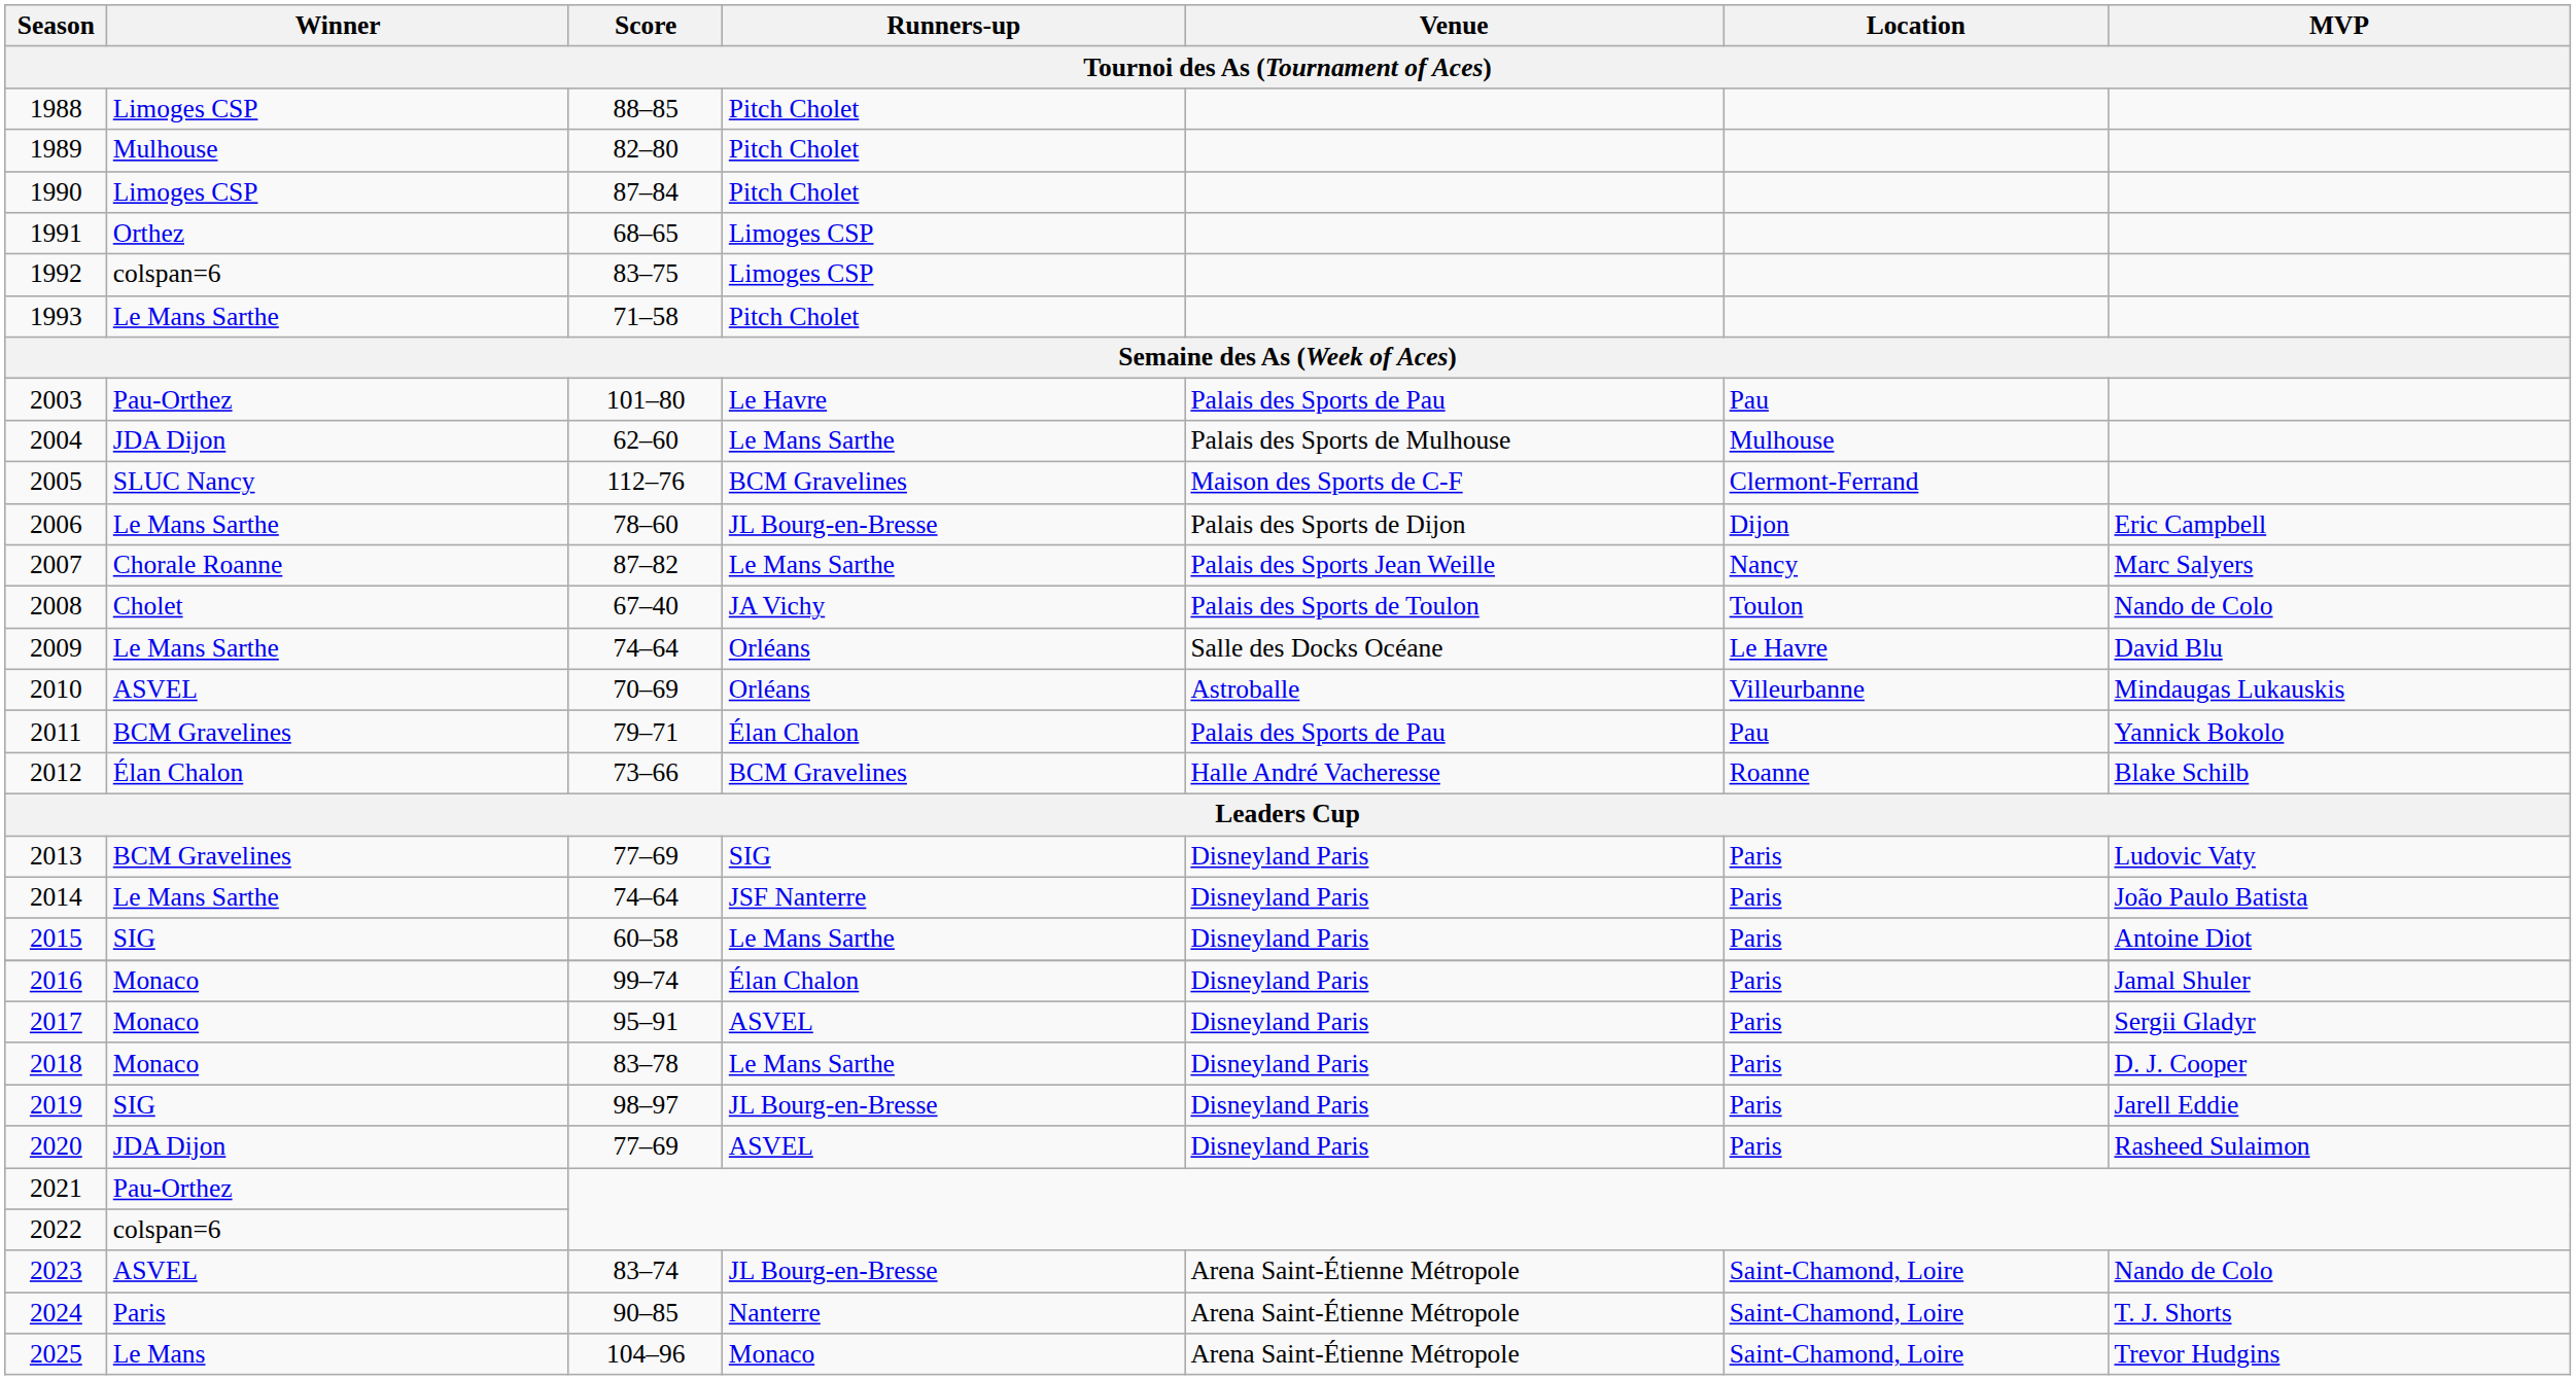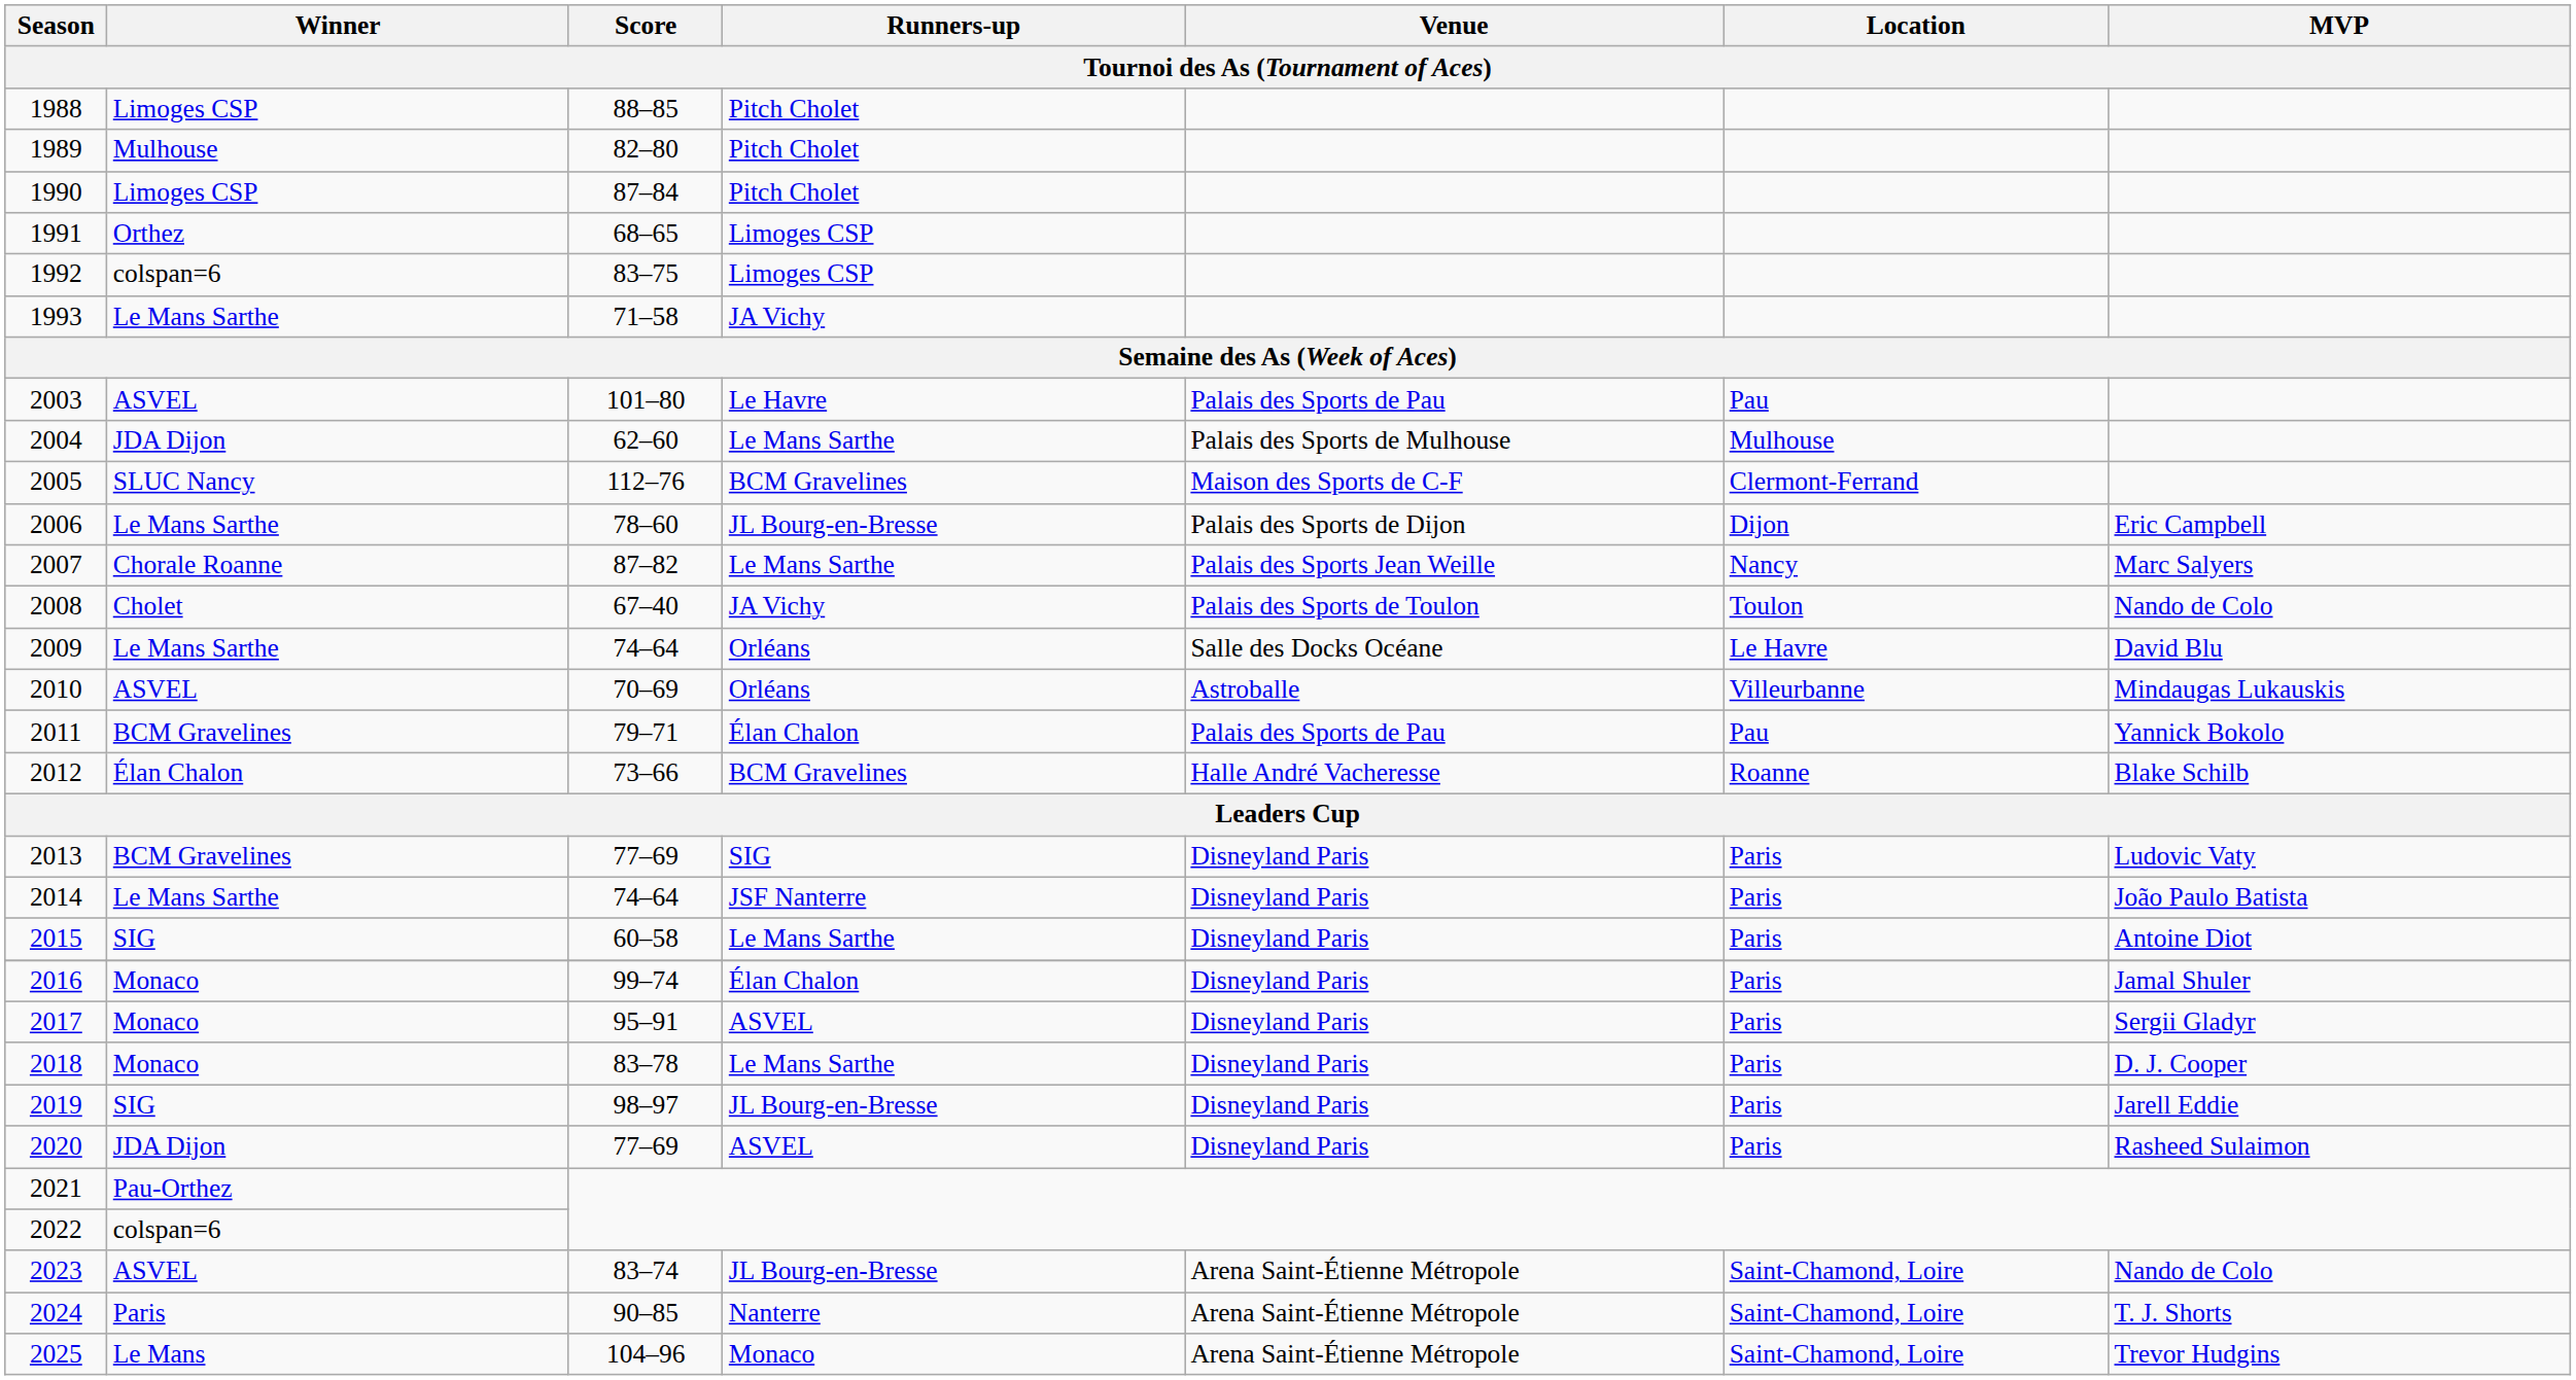1993 | Runners-up / Tournoi des As (Tournament of Aces): Pitch Cholet -> JA Vichy
2003 | Winner / Tournoi des As (Tournament of Aces): Pau-Orthez -> ASVEL
